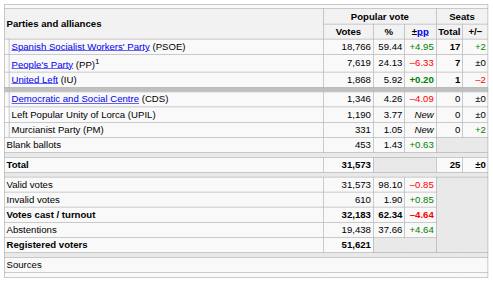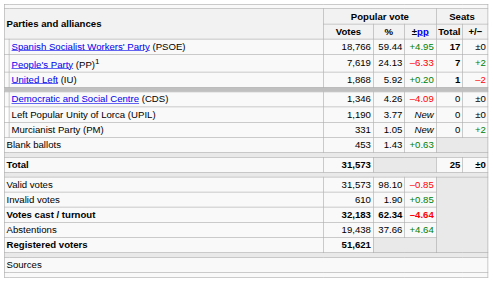Spanish Socialist Workers' Party (PSOE) | column 7: +2 -> ±0
People's Party (PP)1 | column 7: ±0 -> +2
United Left (IU) | column 5: bold -> normal
